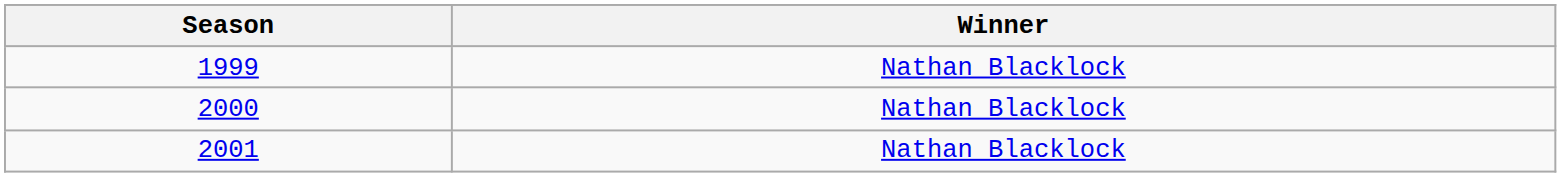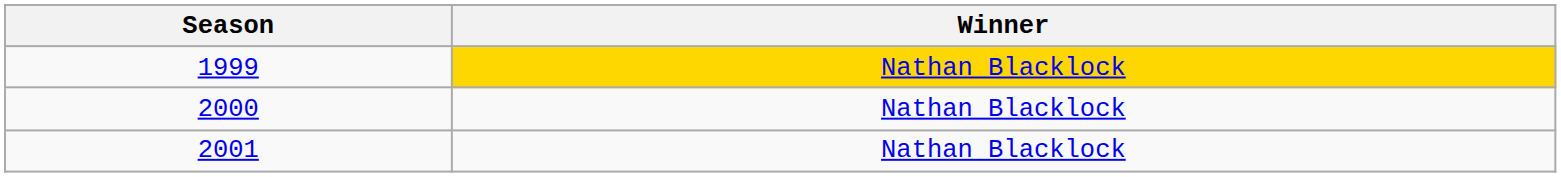1999 | Winner: no background -> gold background
